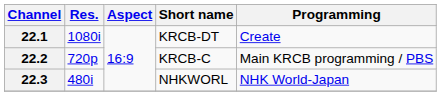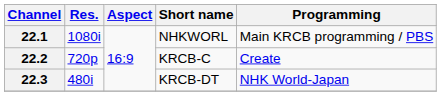22.1 | Short name: KRCB-DT -> NHKWORL
22.1 | Programming: Create -> Main KRCB programming / PBS
22.2 | Programming: Main KRCB programming / PBS -> Create
22.3 | Short name: NHKWORL -> KRCB-DT
